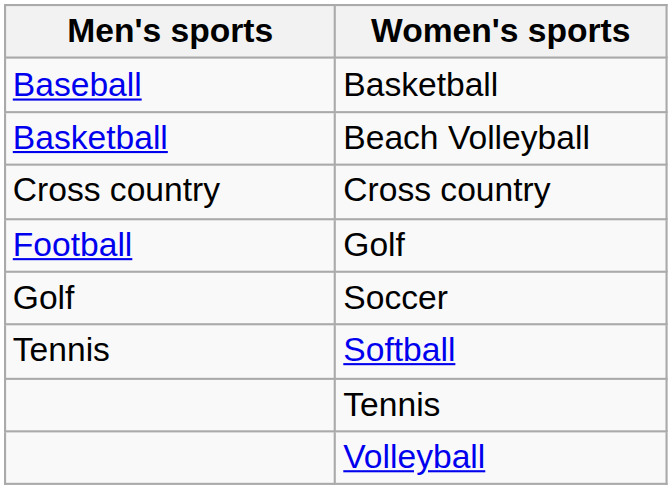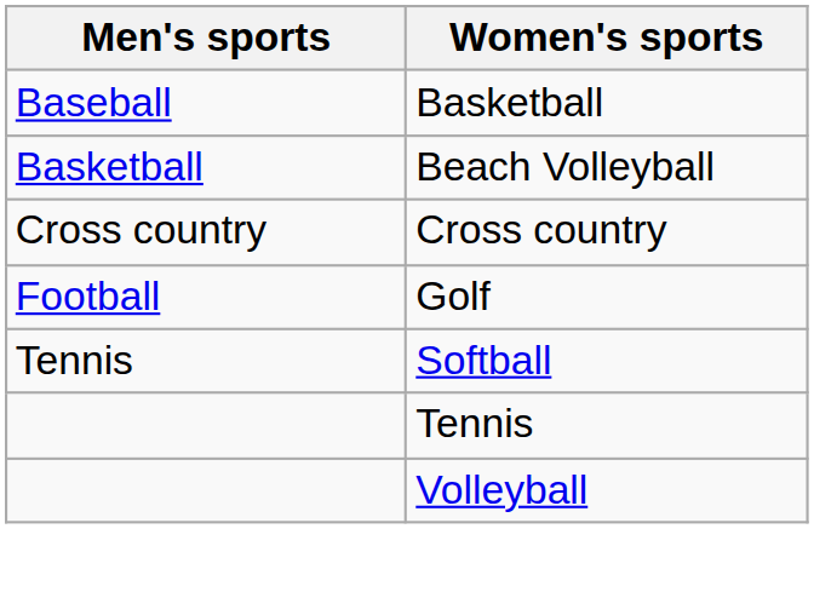- row: Golf | Soccer
